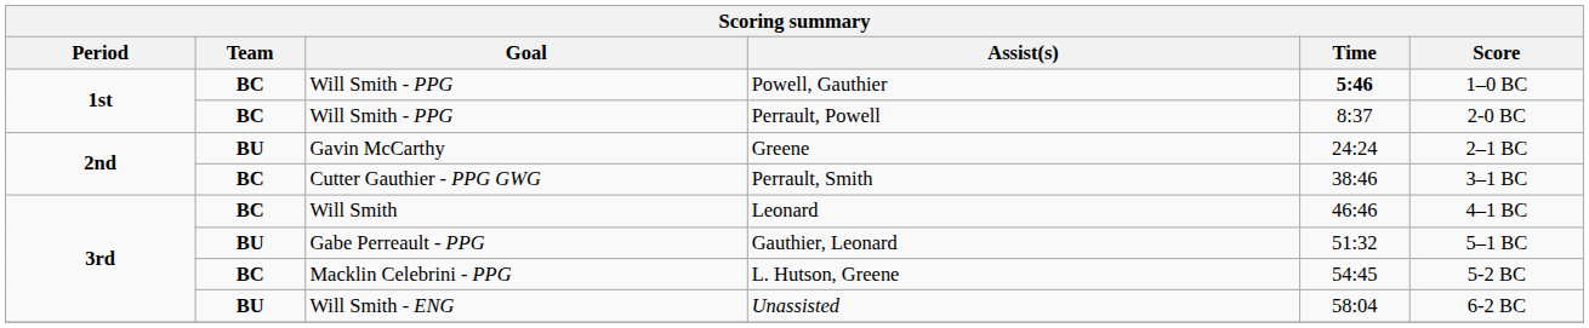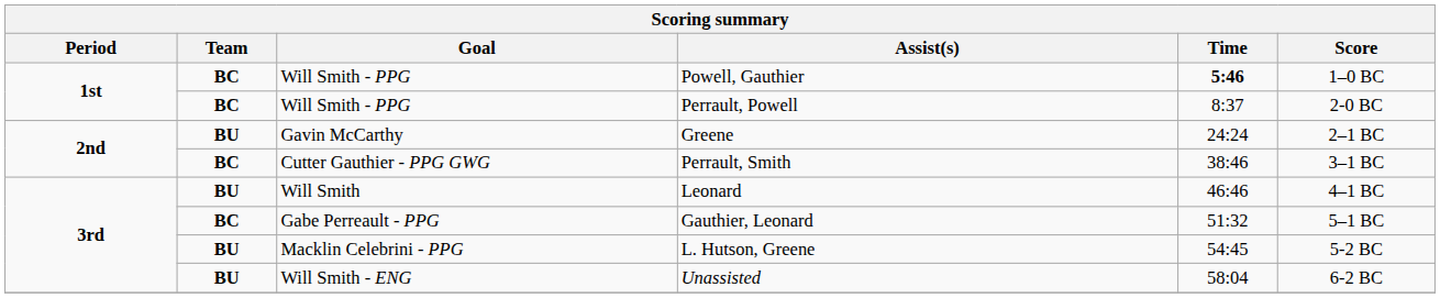Leonard | Team: BC -> BU
Gauthier, Leonard | Team: BU -> BC
L. Hutson, Greene | Team: BC -> BU
